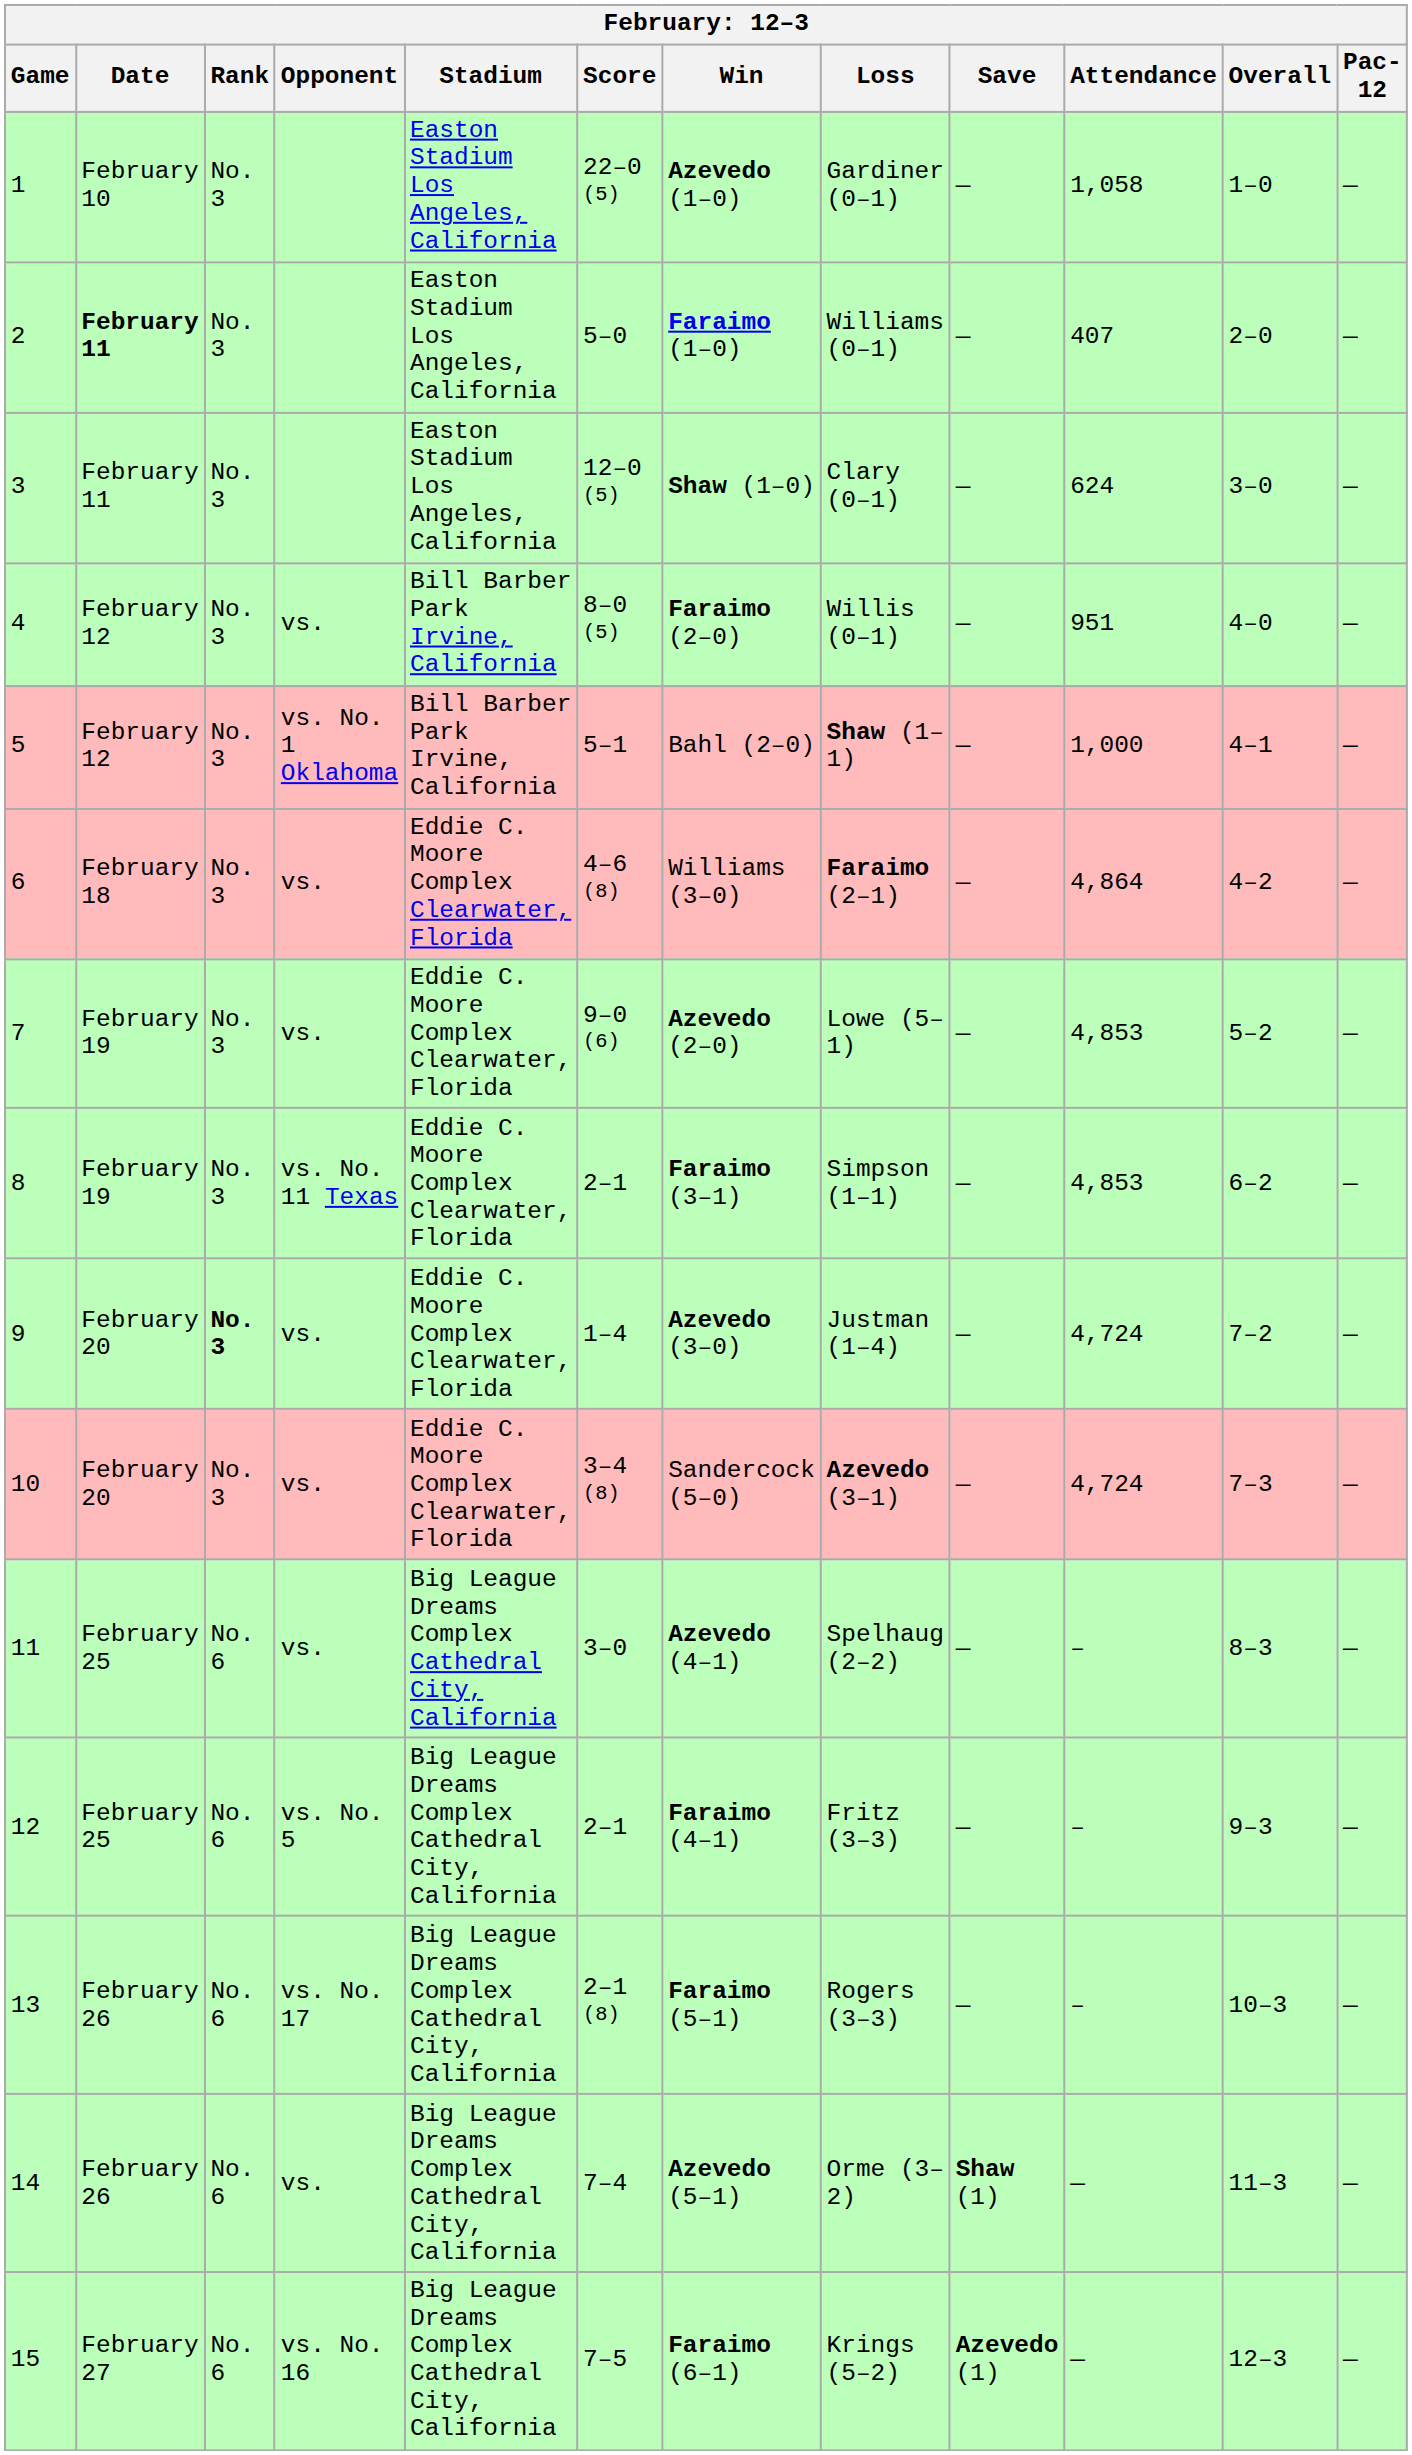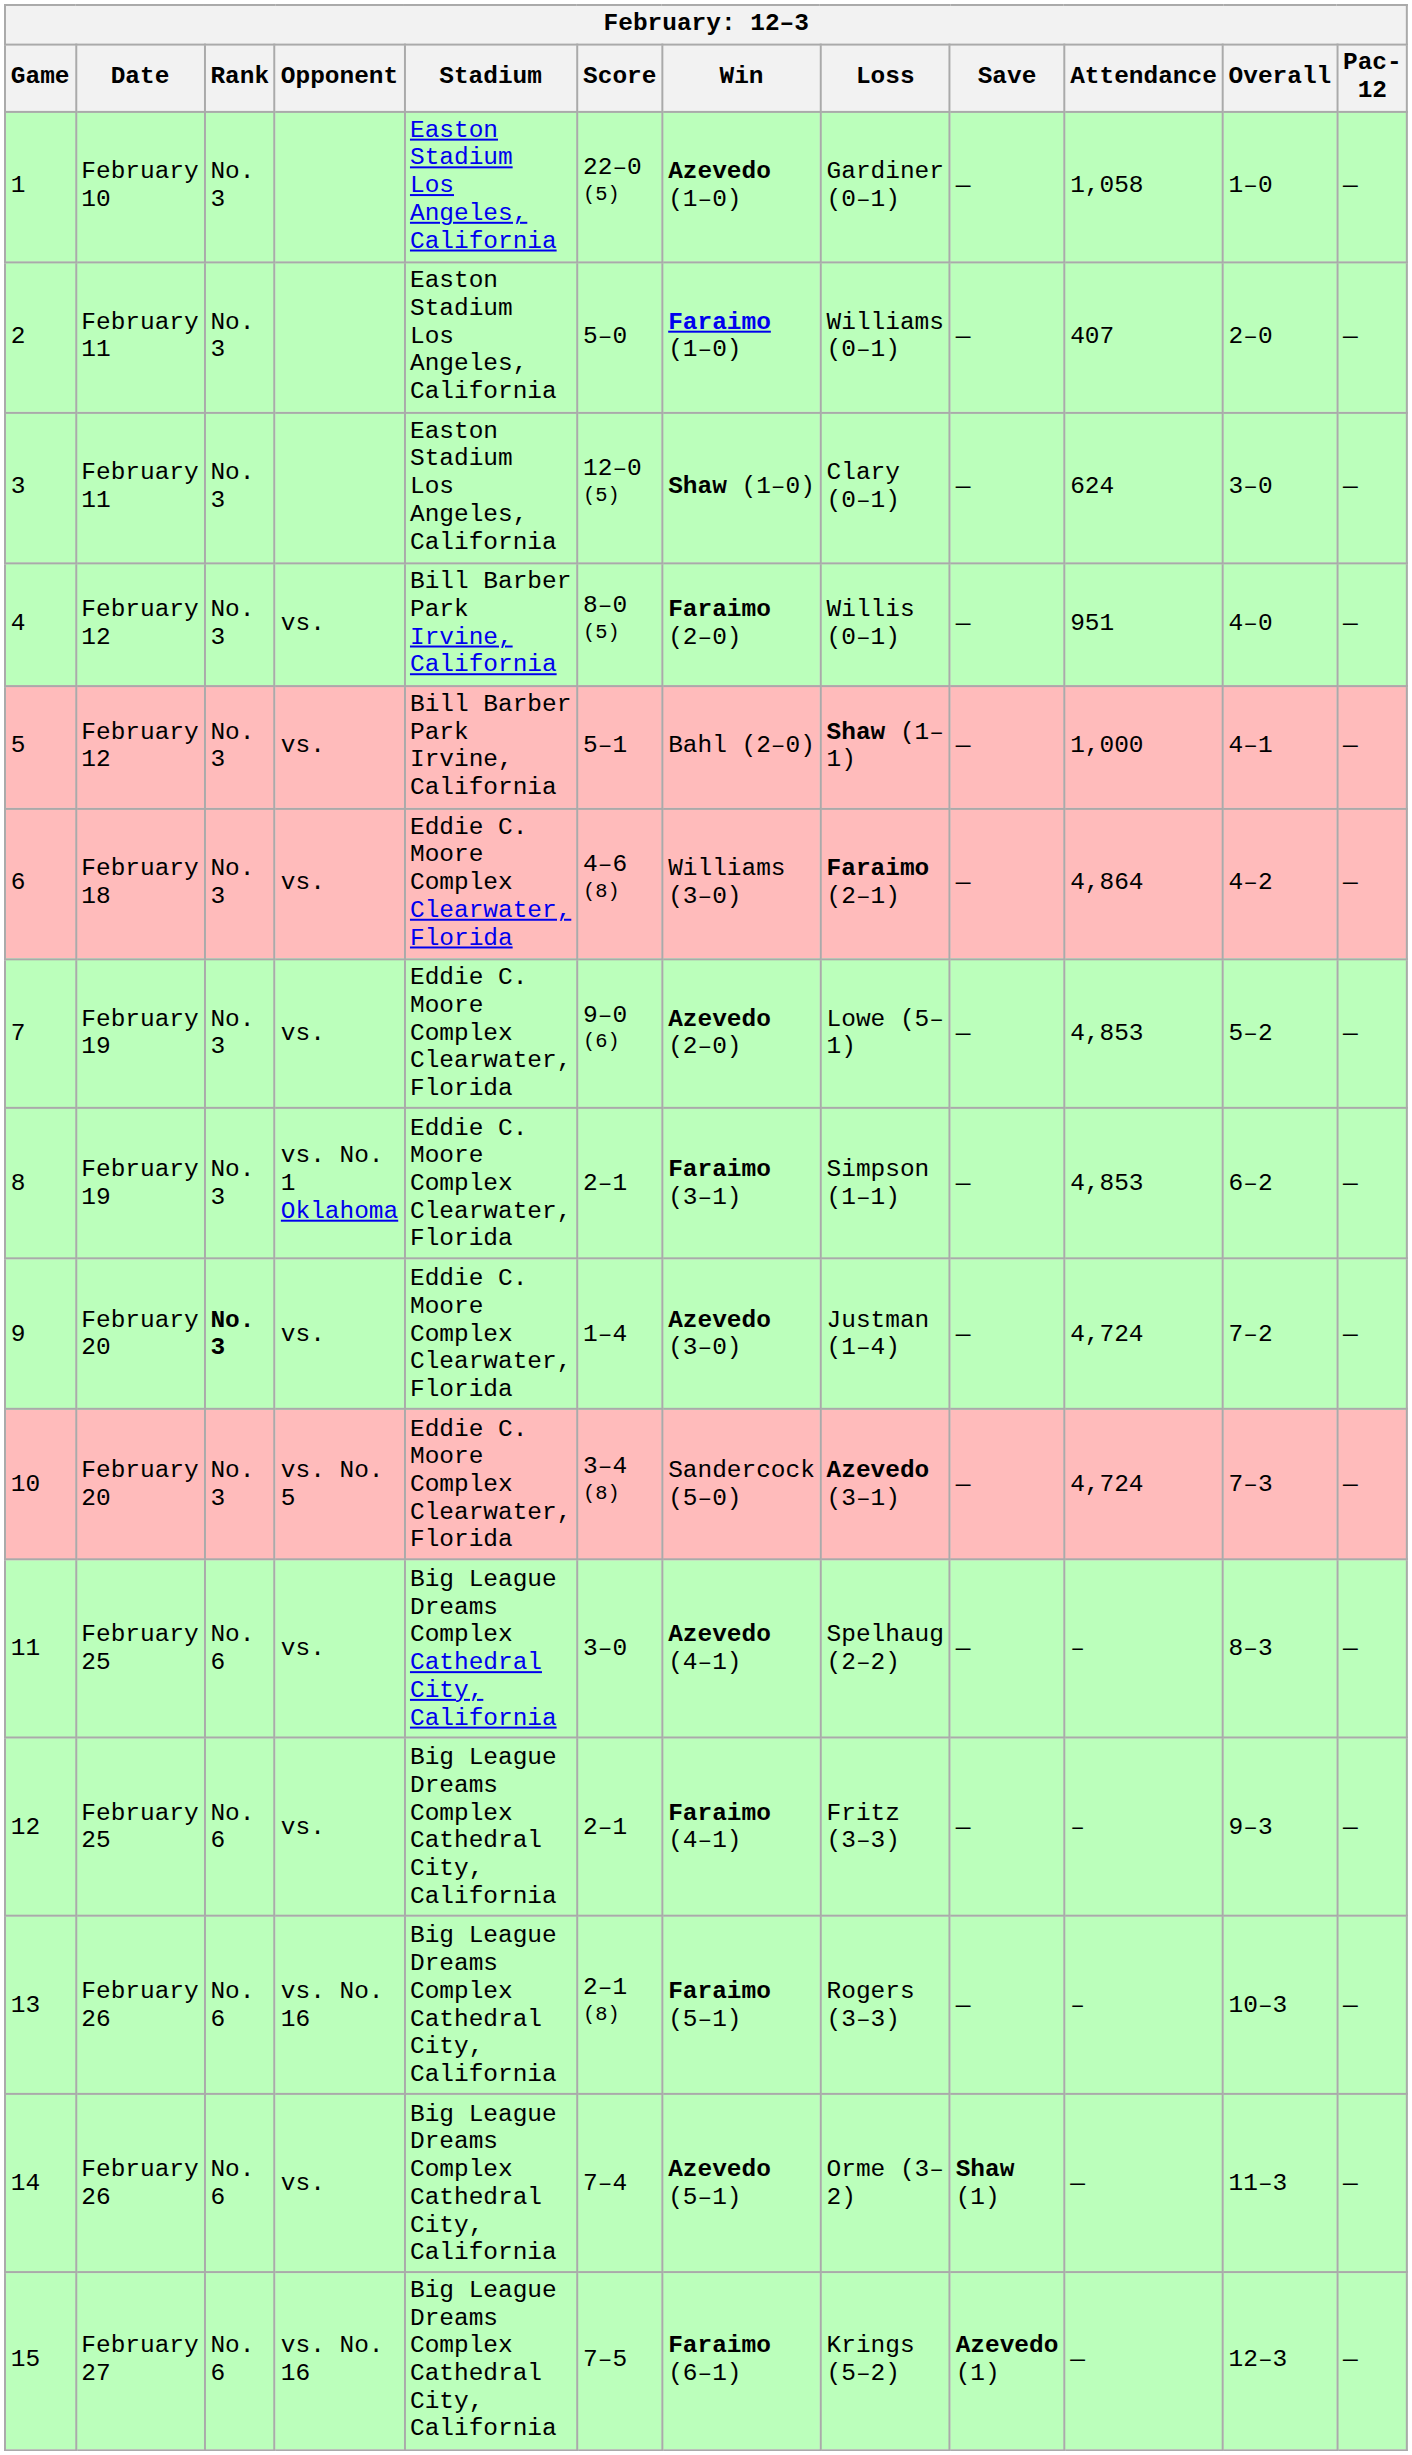2 | Date: bold -> normal
5 | Opponent: vs. No. 1 Oklahoma -> vs.
8 | Opponent: vs. No. 11 Texas -> vs. No. 1 Oklahoma
10 | Opponent: vs. -> vs. No. 5
12 | Opponent: vs. No. 5 -> vs.
13 | Opponent: vs. No. 17 -> vs. No. 16
